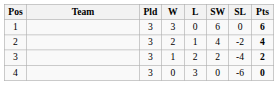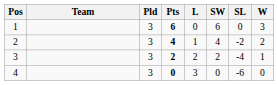columns swapped: W <-> Pts
